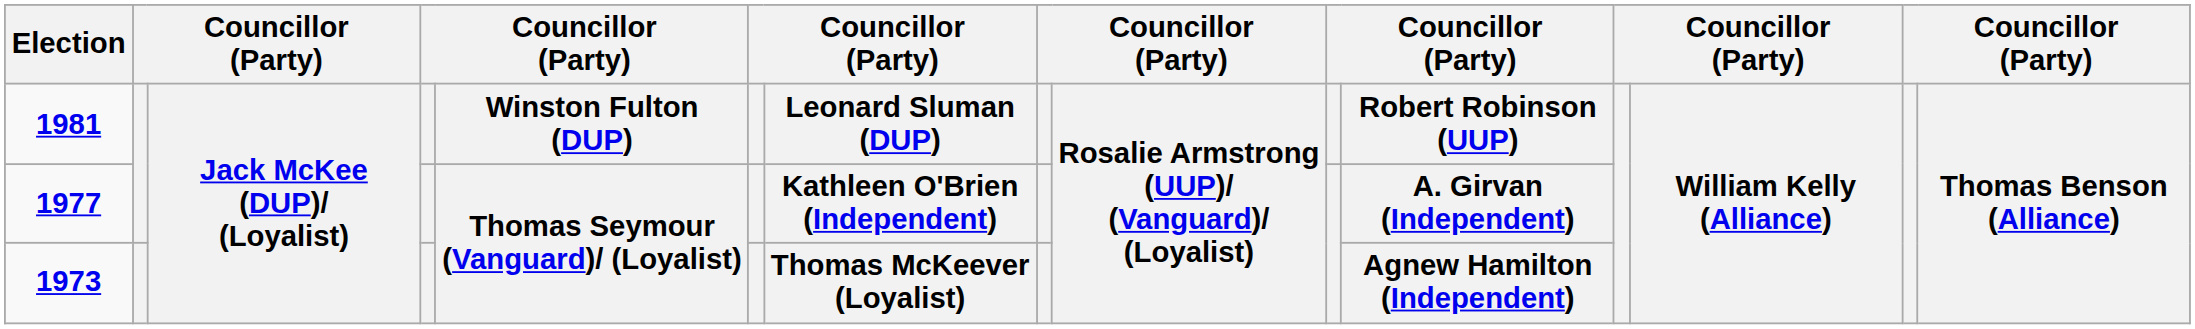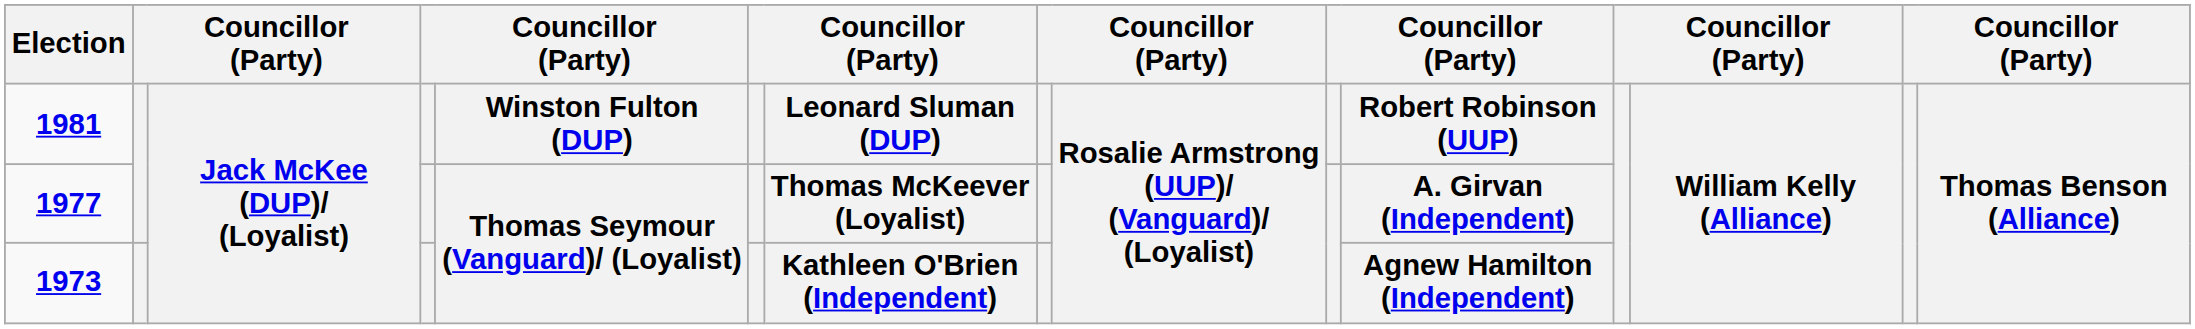1977 | column 7: Kathleen O'Brien (Independent) -> Thomas McKeever (Loyalist)
1973 | column 7: Thomas McKeever (Loyalist) -> Kathleen O'Brien (Independent)
